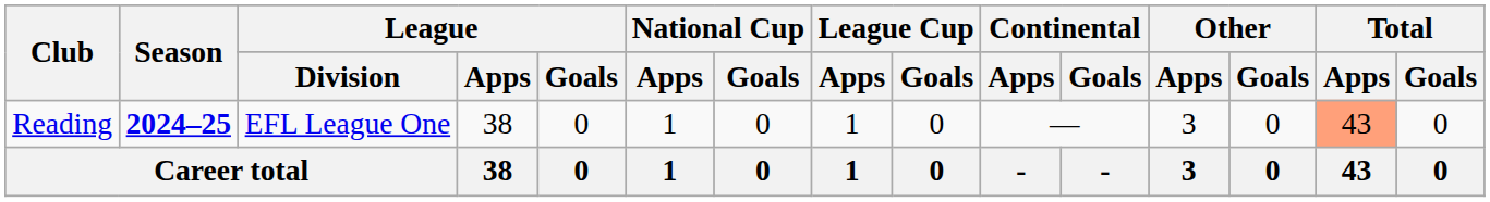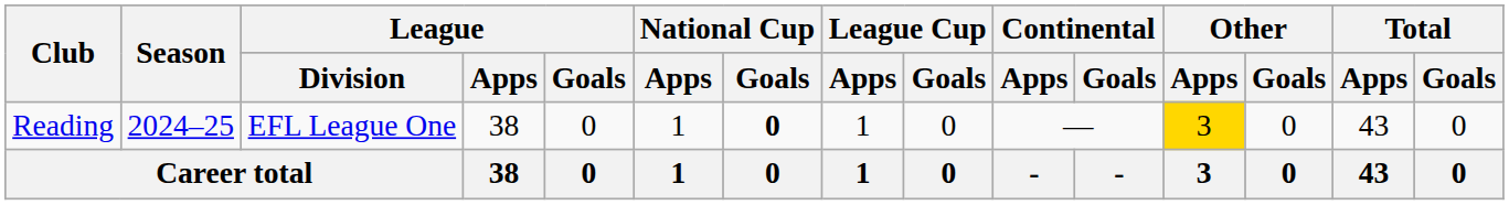Reading | Season: bold -> normal
Reading | National Cup / Goals: normal -> bold
Reading | Other / Apps: no background -> gold background
Reading | Total / Apps: lightsalmon background -> no background
